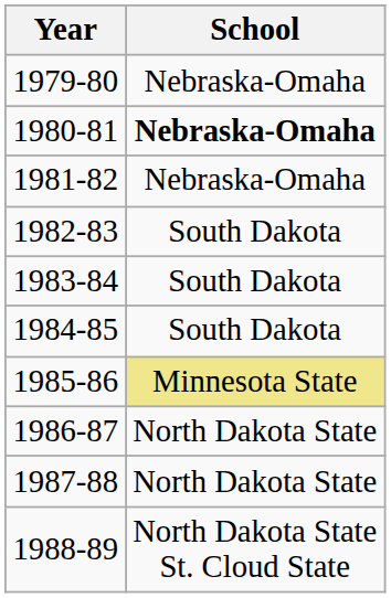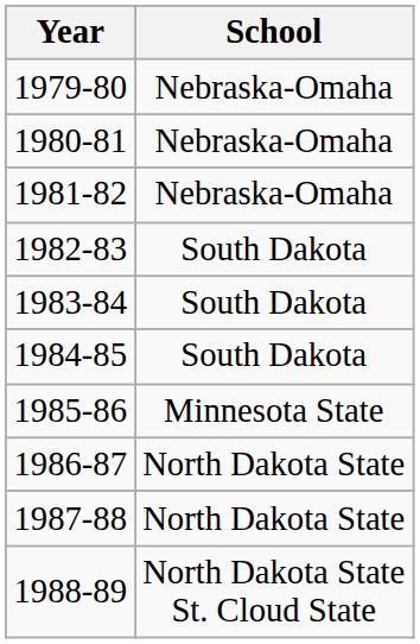1980-81 | School: bold -> normal
1985-86 | School: khaki background -> no background
